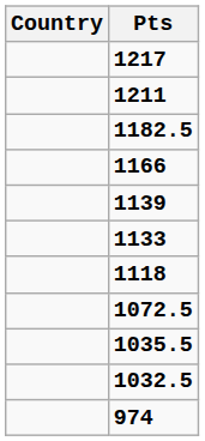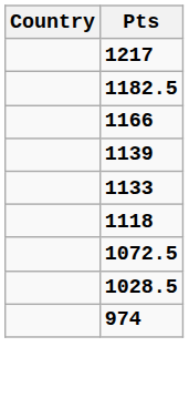- row: 1211
- row: 1035.5
- row: 1032.5
+ row: 1028.5
